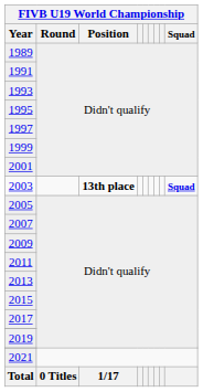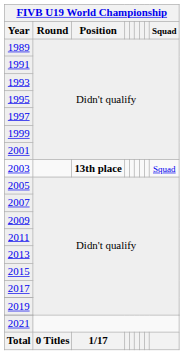2003 | Squad: bold -> normal
